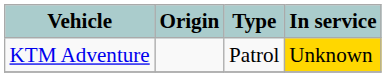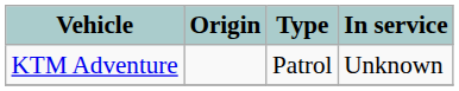KTM Adventure | In service: gold background -> no background
